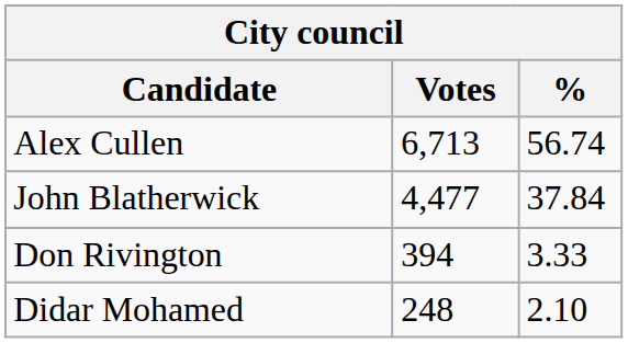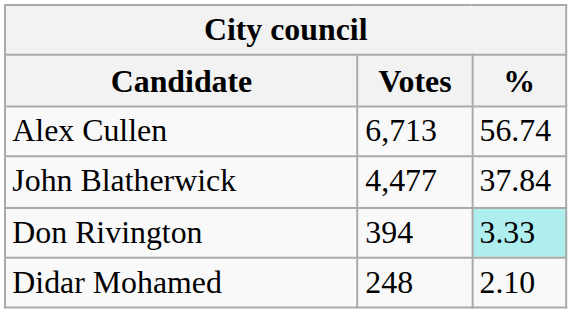Don Rivington | %: no background -> paleturquoise background
